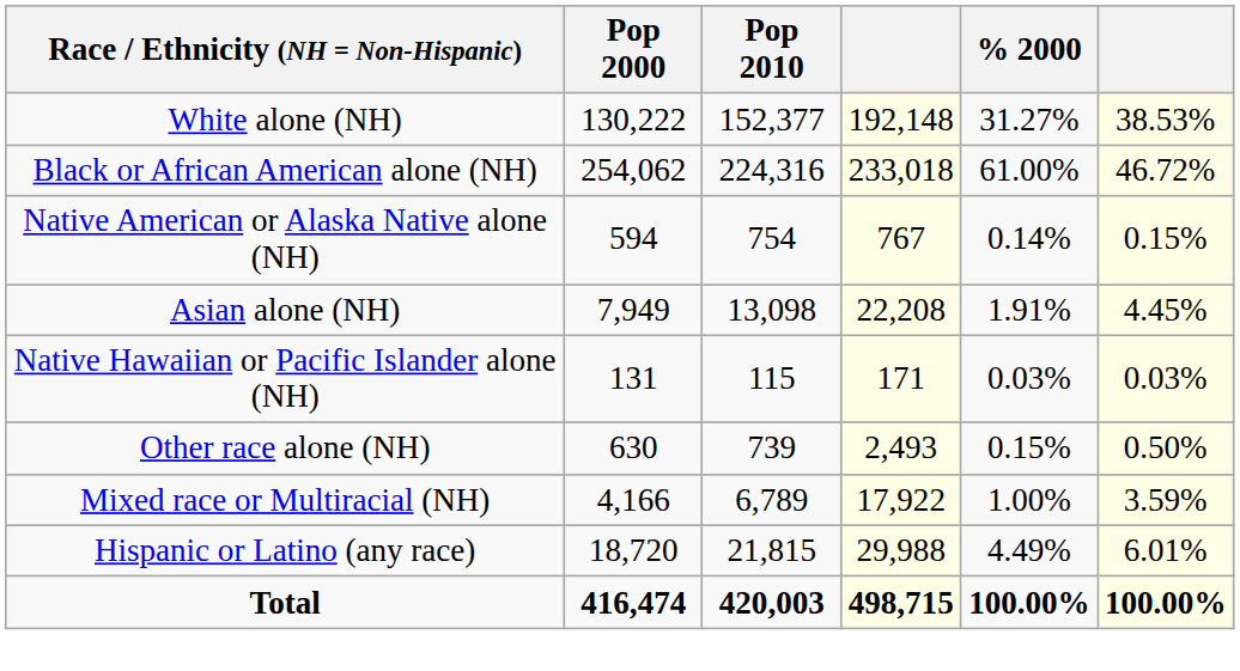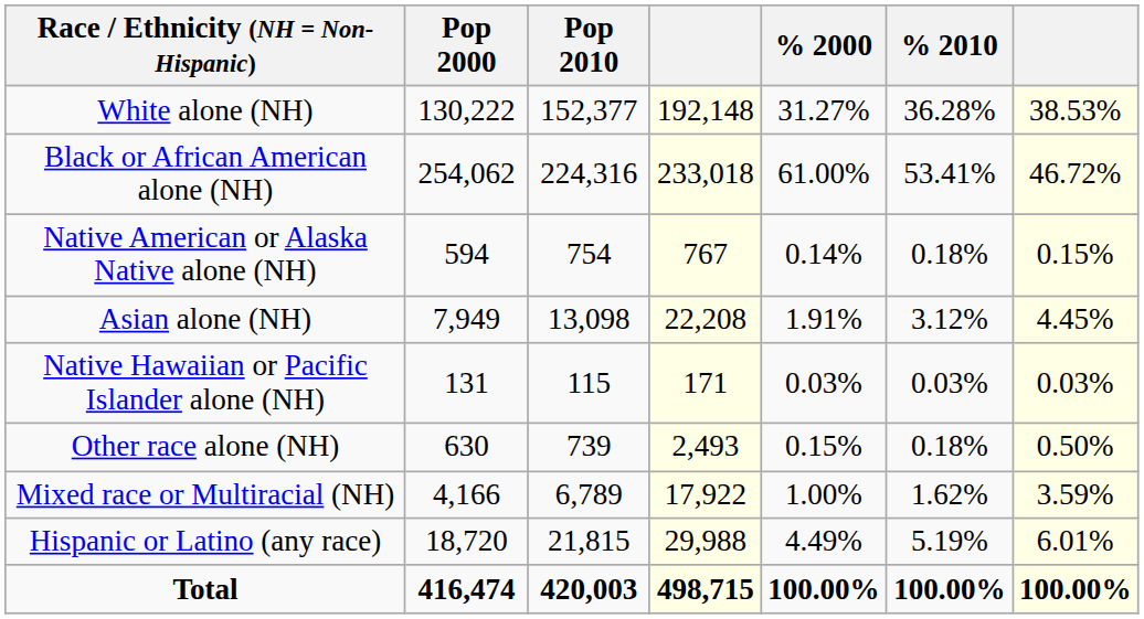+ column: % 2010 | 36.28% | 53.41% | 0.18% | 3.12% | 0.03% | 0.18% | 1.62% | 5.19% | 100.00%
